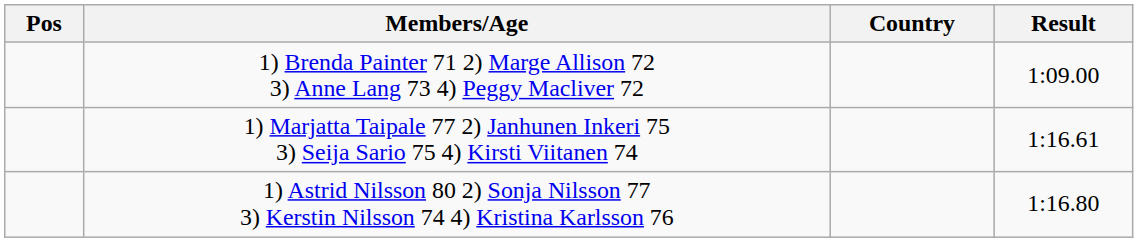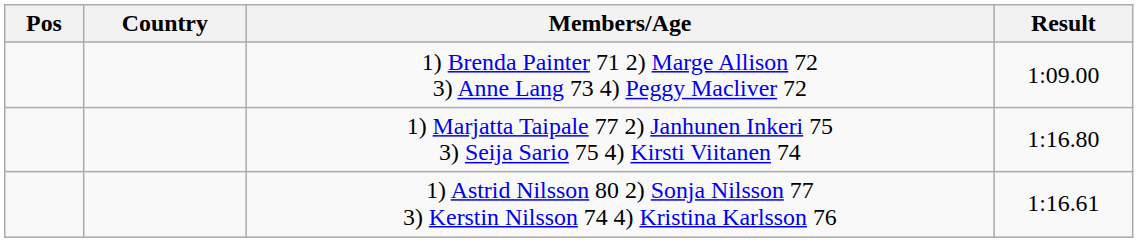columns swapped: Country <-> Members/Age
row 3 | Result: 1:16.61 -> 1:16.80
row 4 | Result: 1:16.80 -> 1:16.61
